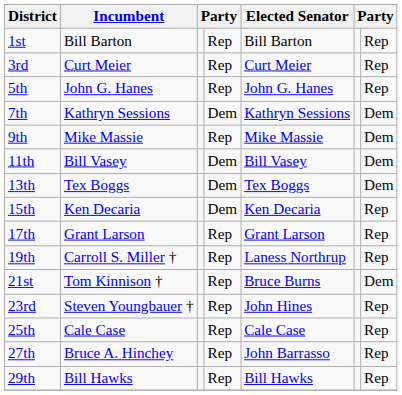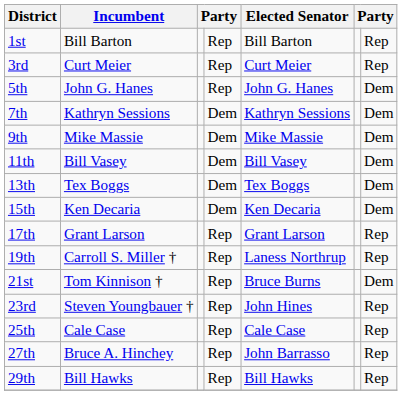5th | column 7: Rep -> Dem
9th | column 4: Rep -> Dem
15th | column 7: Rep -> Dem
